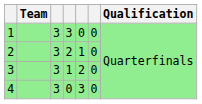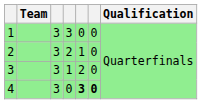4 | column 5: normal -> bold
4 | column 6: normal -> bold
